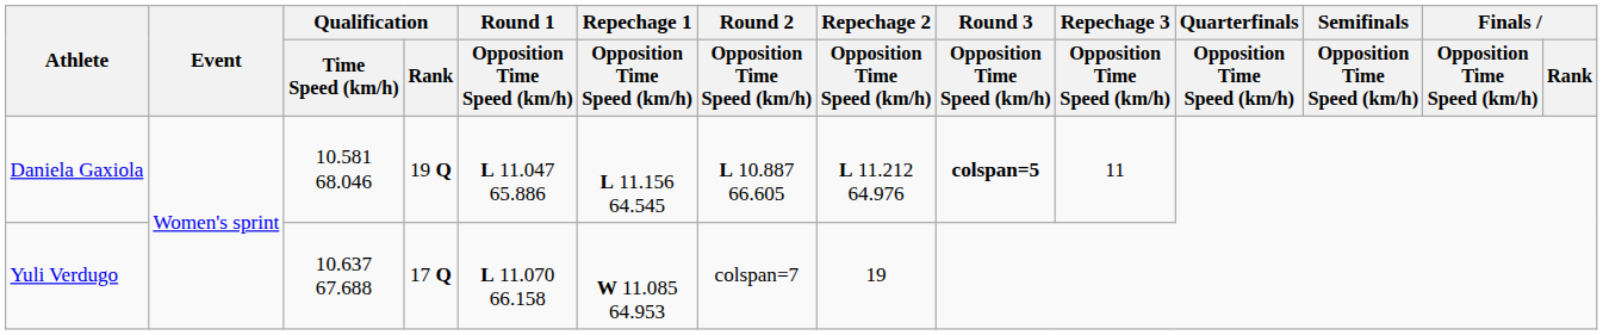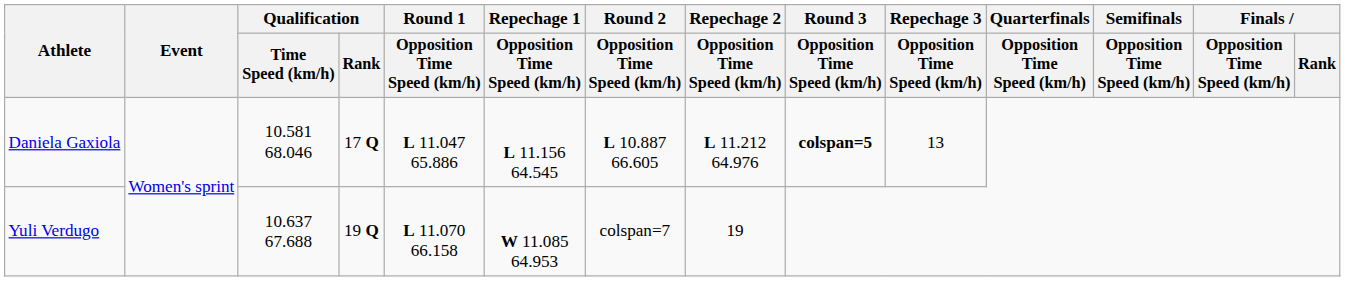Daniela Gaxiola | Qualification / Rank: 19 Q -> 17 Q
Daniela Gaxiola | Repechage 3 / Opposition Time Speed (km/h): 11 -> 13
Yuli Verdugo | Qualification / Rank: 17 Q -> 19 Q
